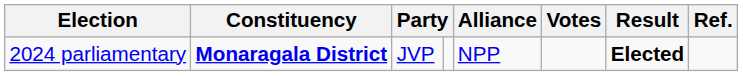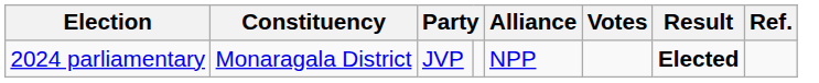2024 parliamentary | Constituency: bold -> normal
